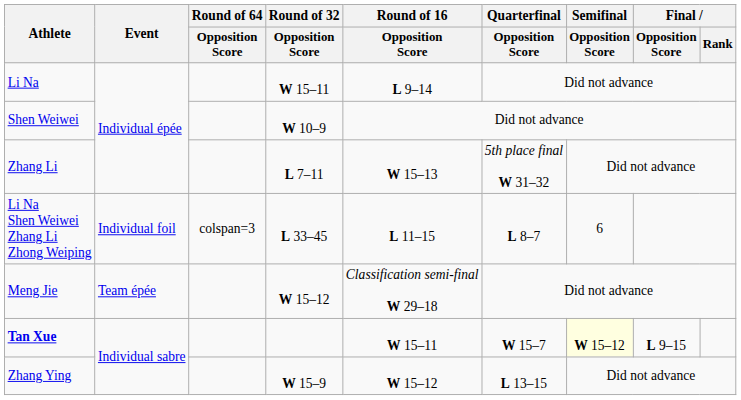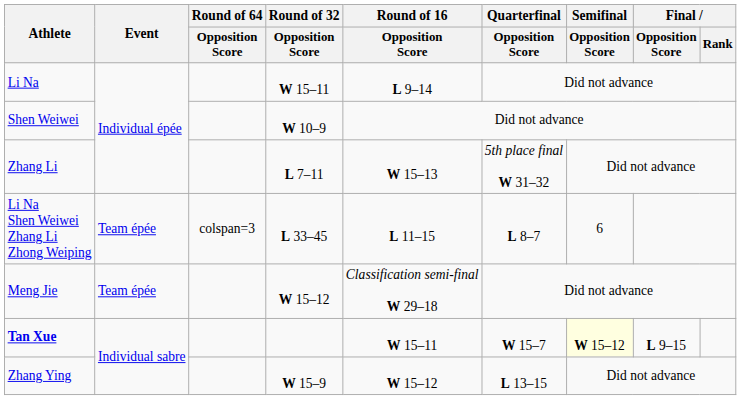Li Na Shen Weiwei Zhang Li Zhong Weiping | Event: Individual foil -> Team épée
